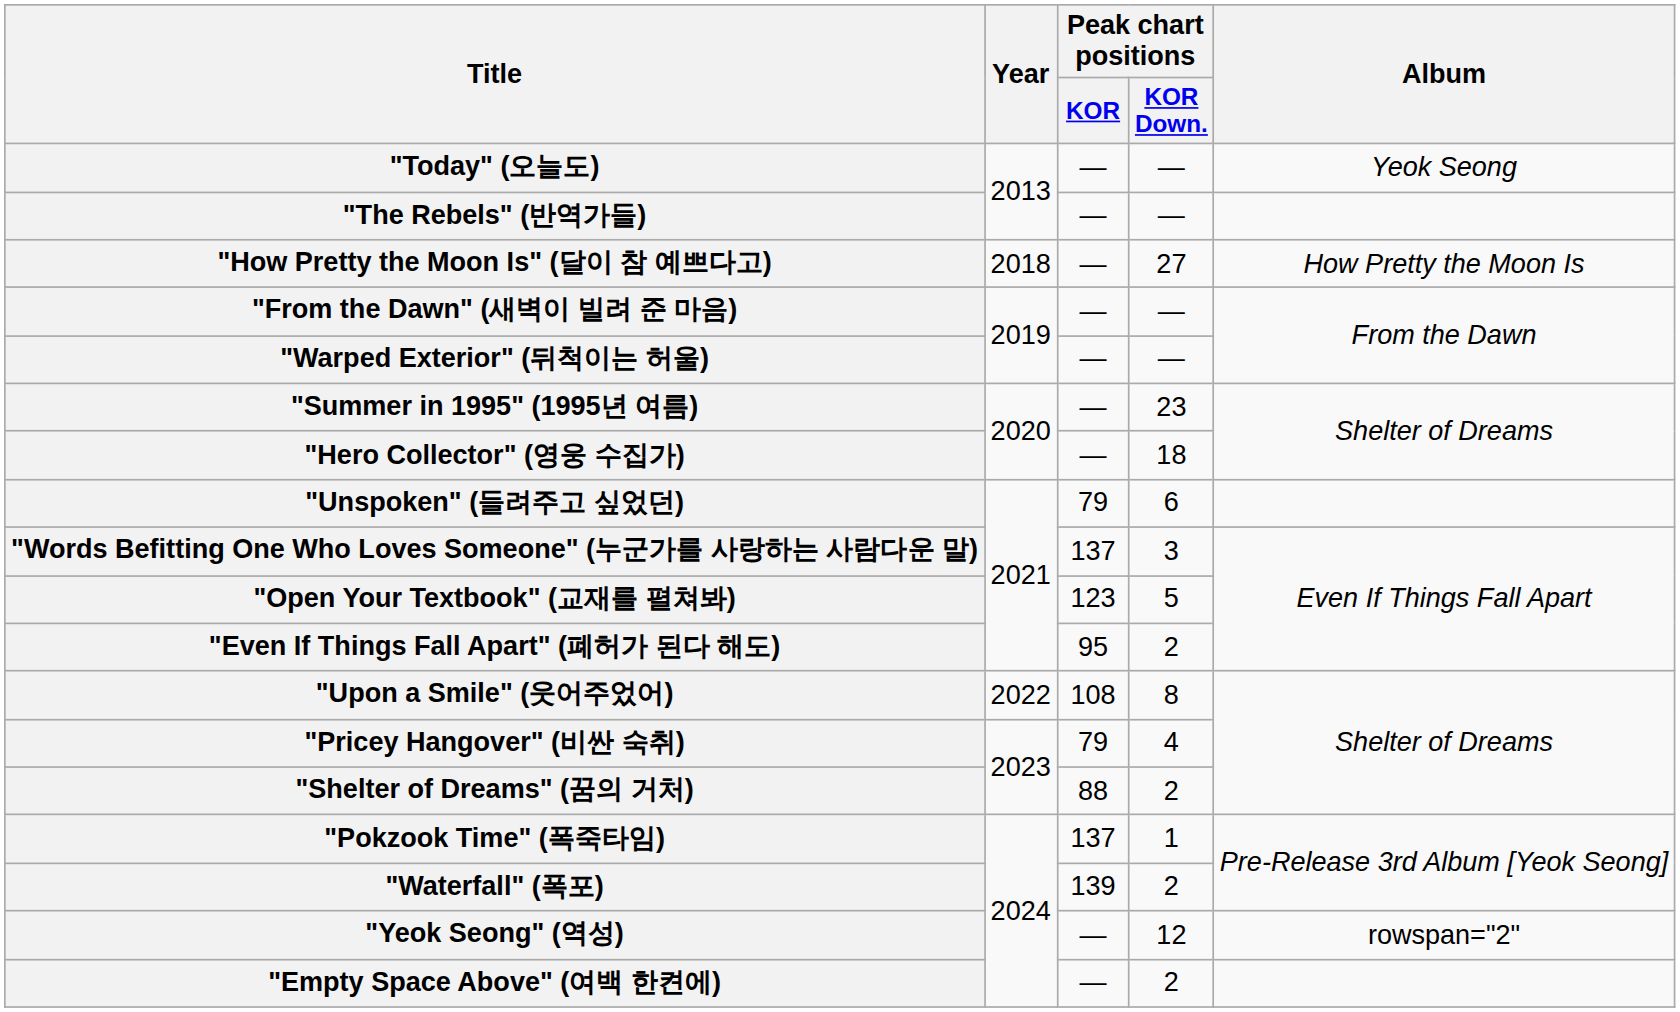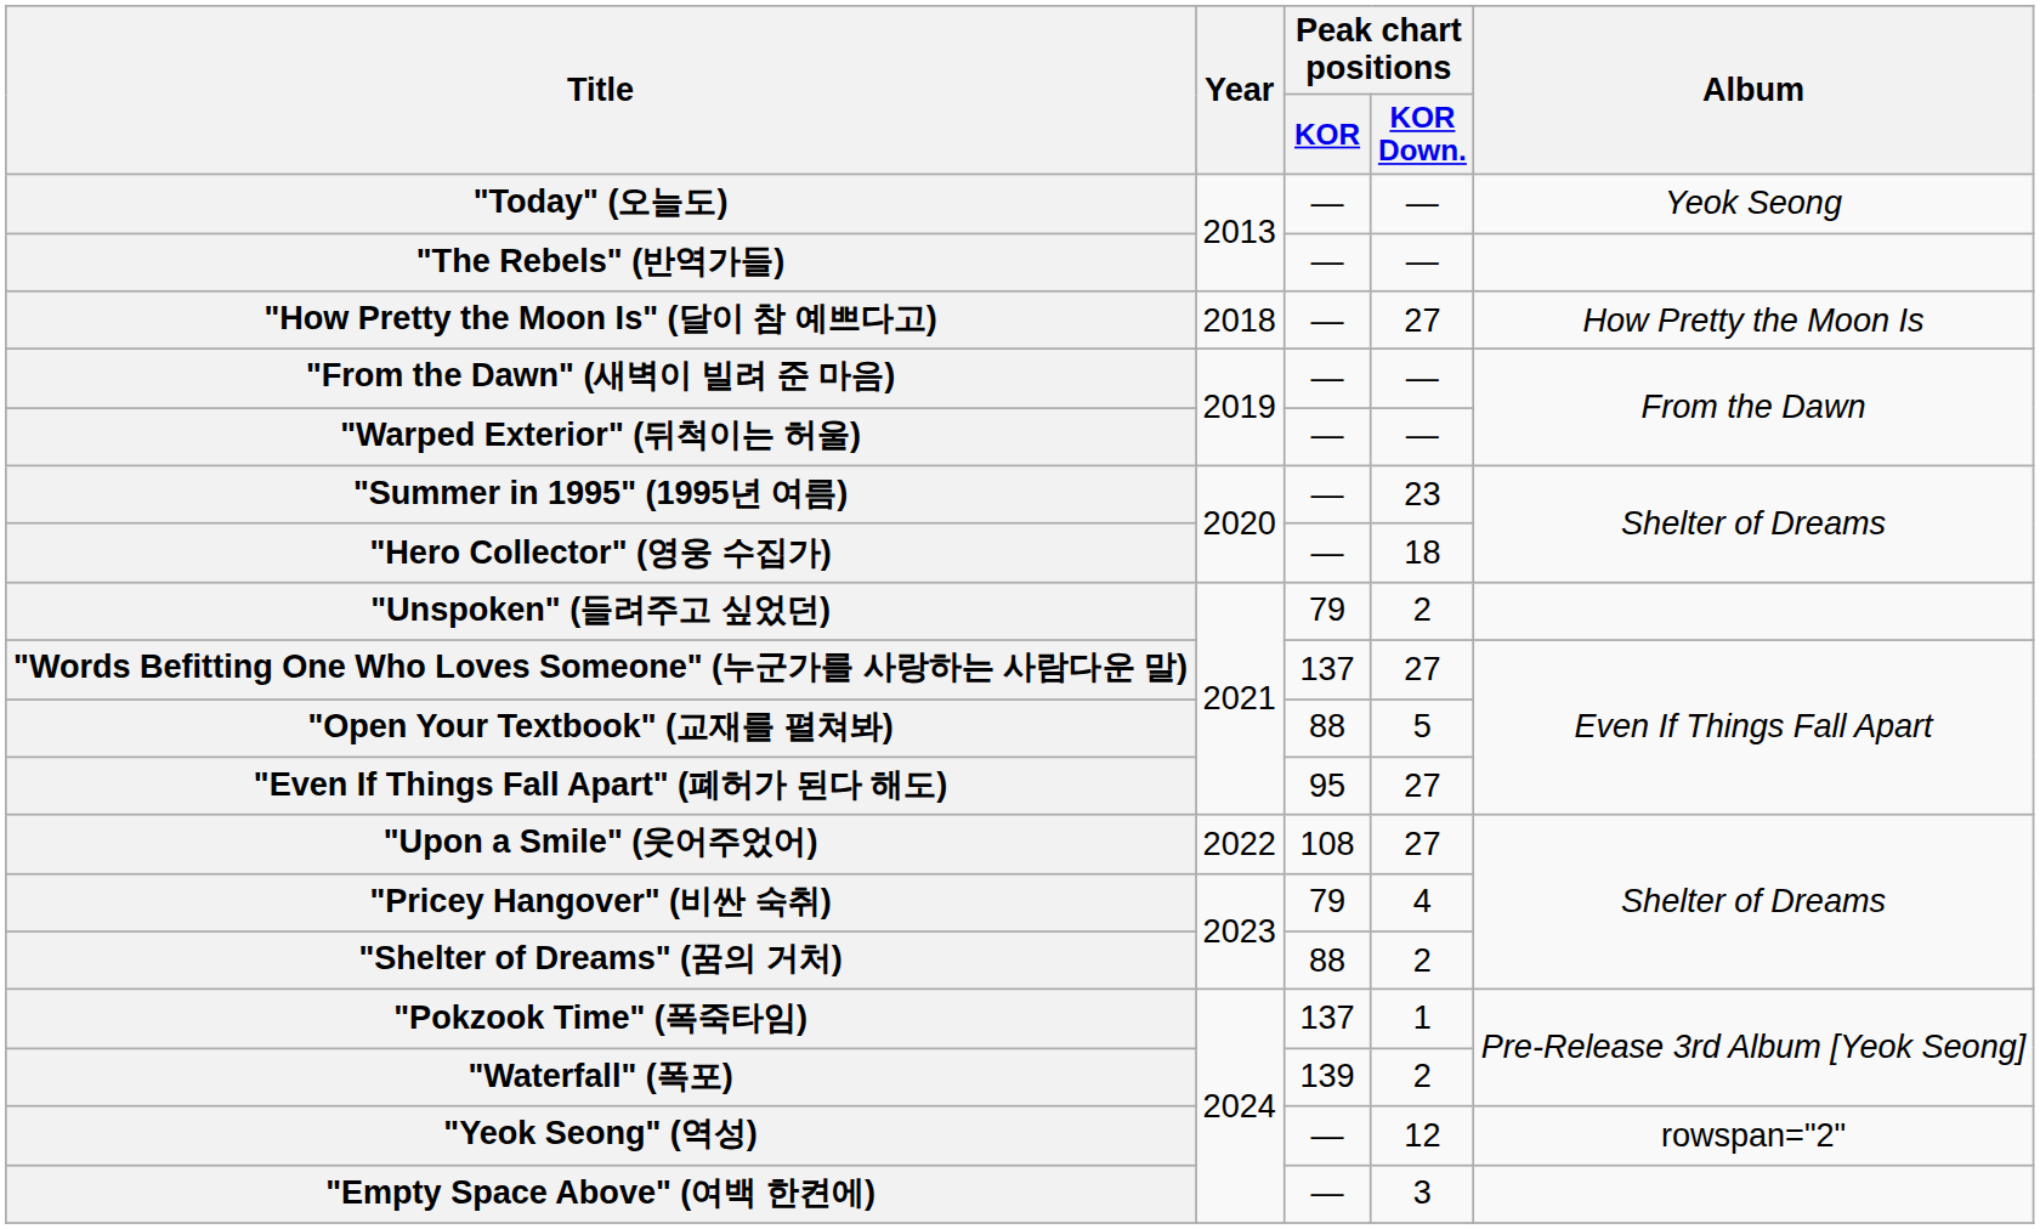"Unspoken" (들려주고 싶었던) | Peak chart positions / KOR Down.: 6 -> 2
"Words Befitting One Who Loves Someone" (누군가를 사랑하는 사람다운 말) | Peak chart positions / KOR Down.: 3 -> 27
"Open Your Textbook" (교재를 펼쳐봐) | Peak chart positions / KOR: 123 -> 88
"Even If Things Fall Apart" (폐허가 된다 해도) | Peak chart positions / KOR Down.: 2 -> 27
"Upon a Smile" (웃어주었어) | Peak chart positions / KOR Down.: 8 -> 27
"Empty Space Above" (여백 한켠에) | Peak chart positions / KOR Down.: 2 -> 3
